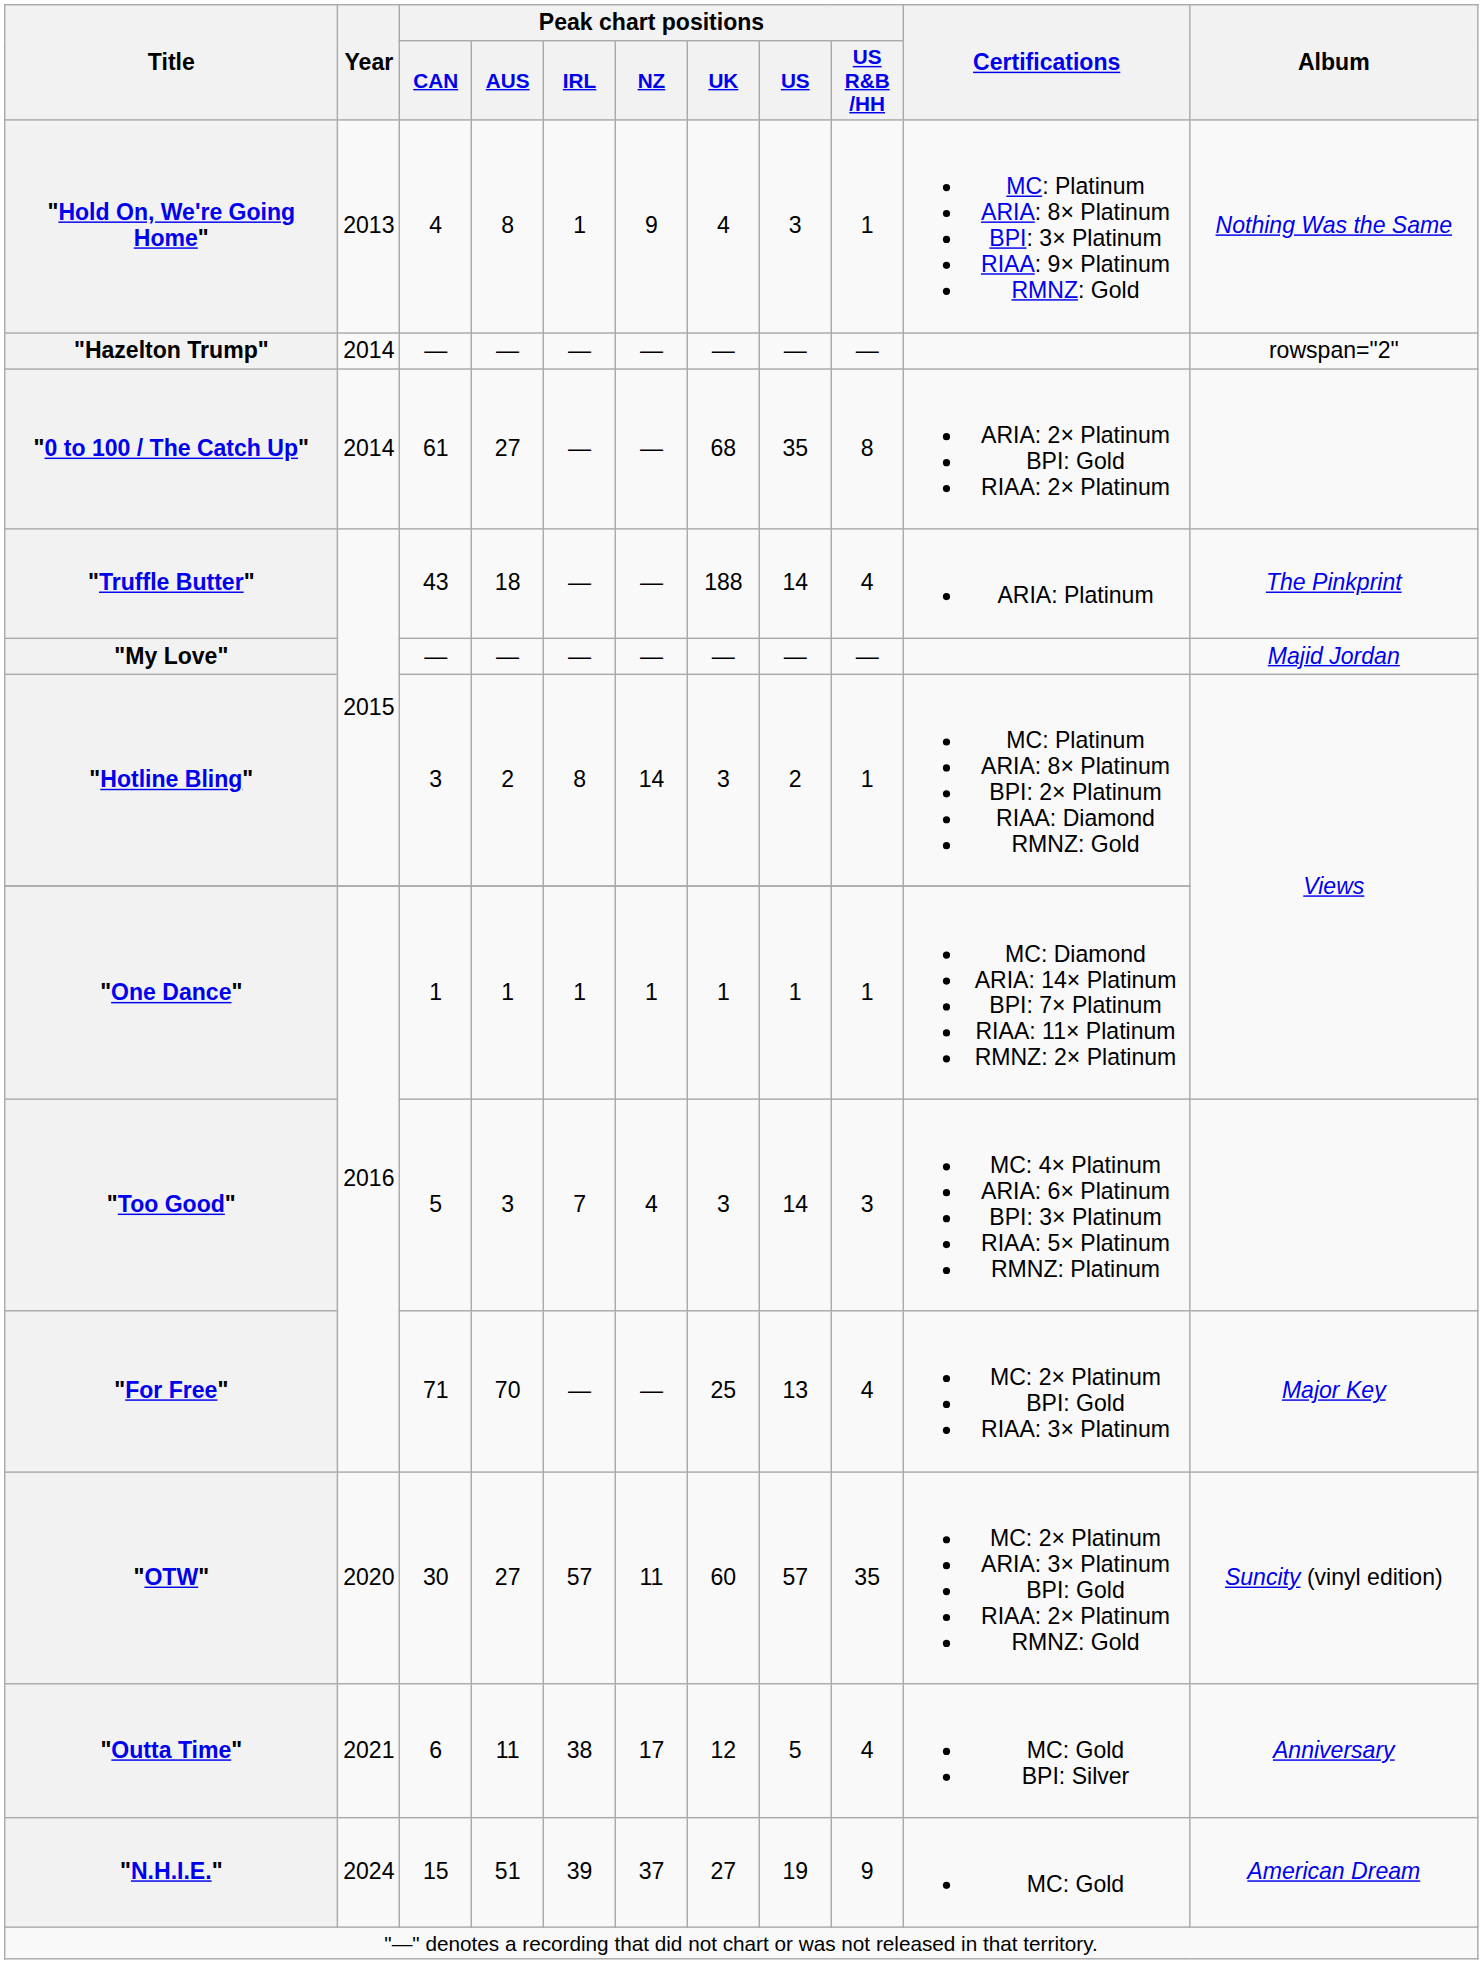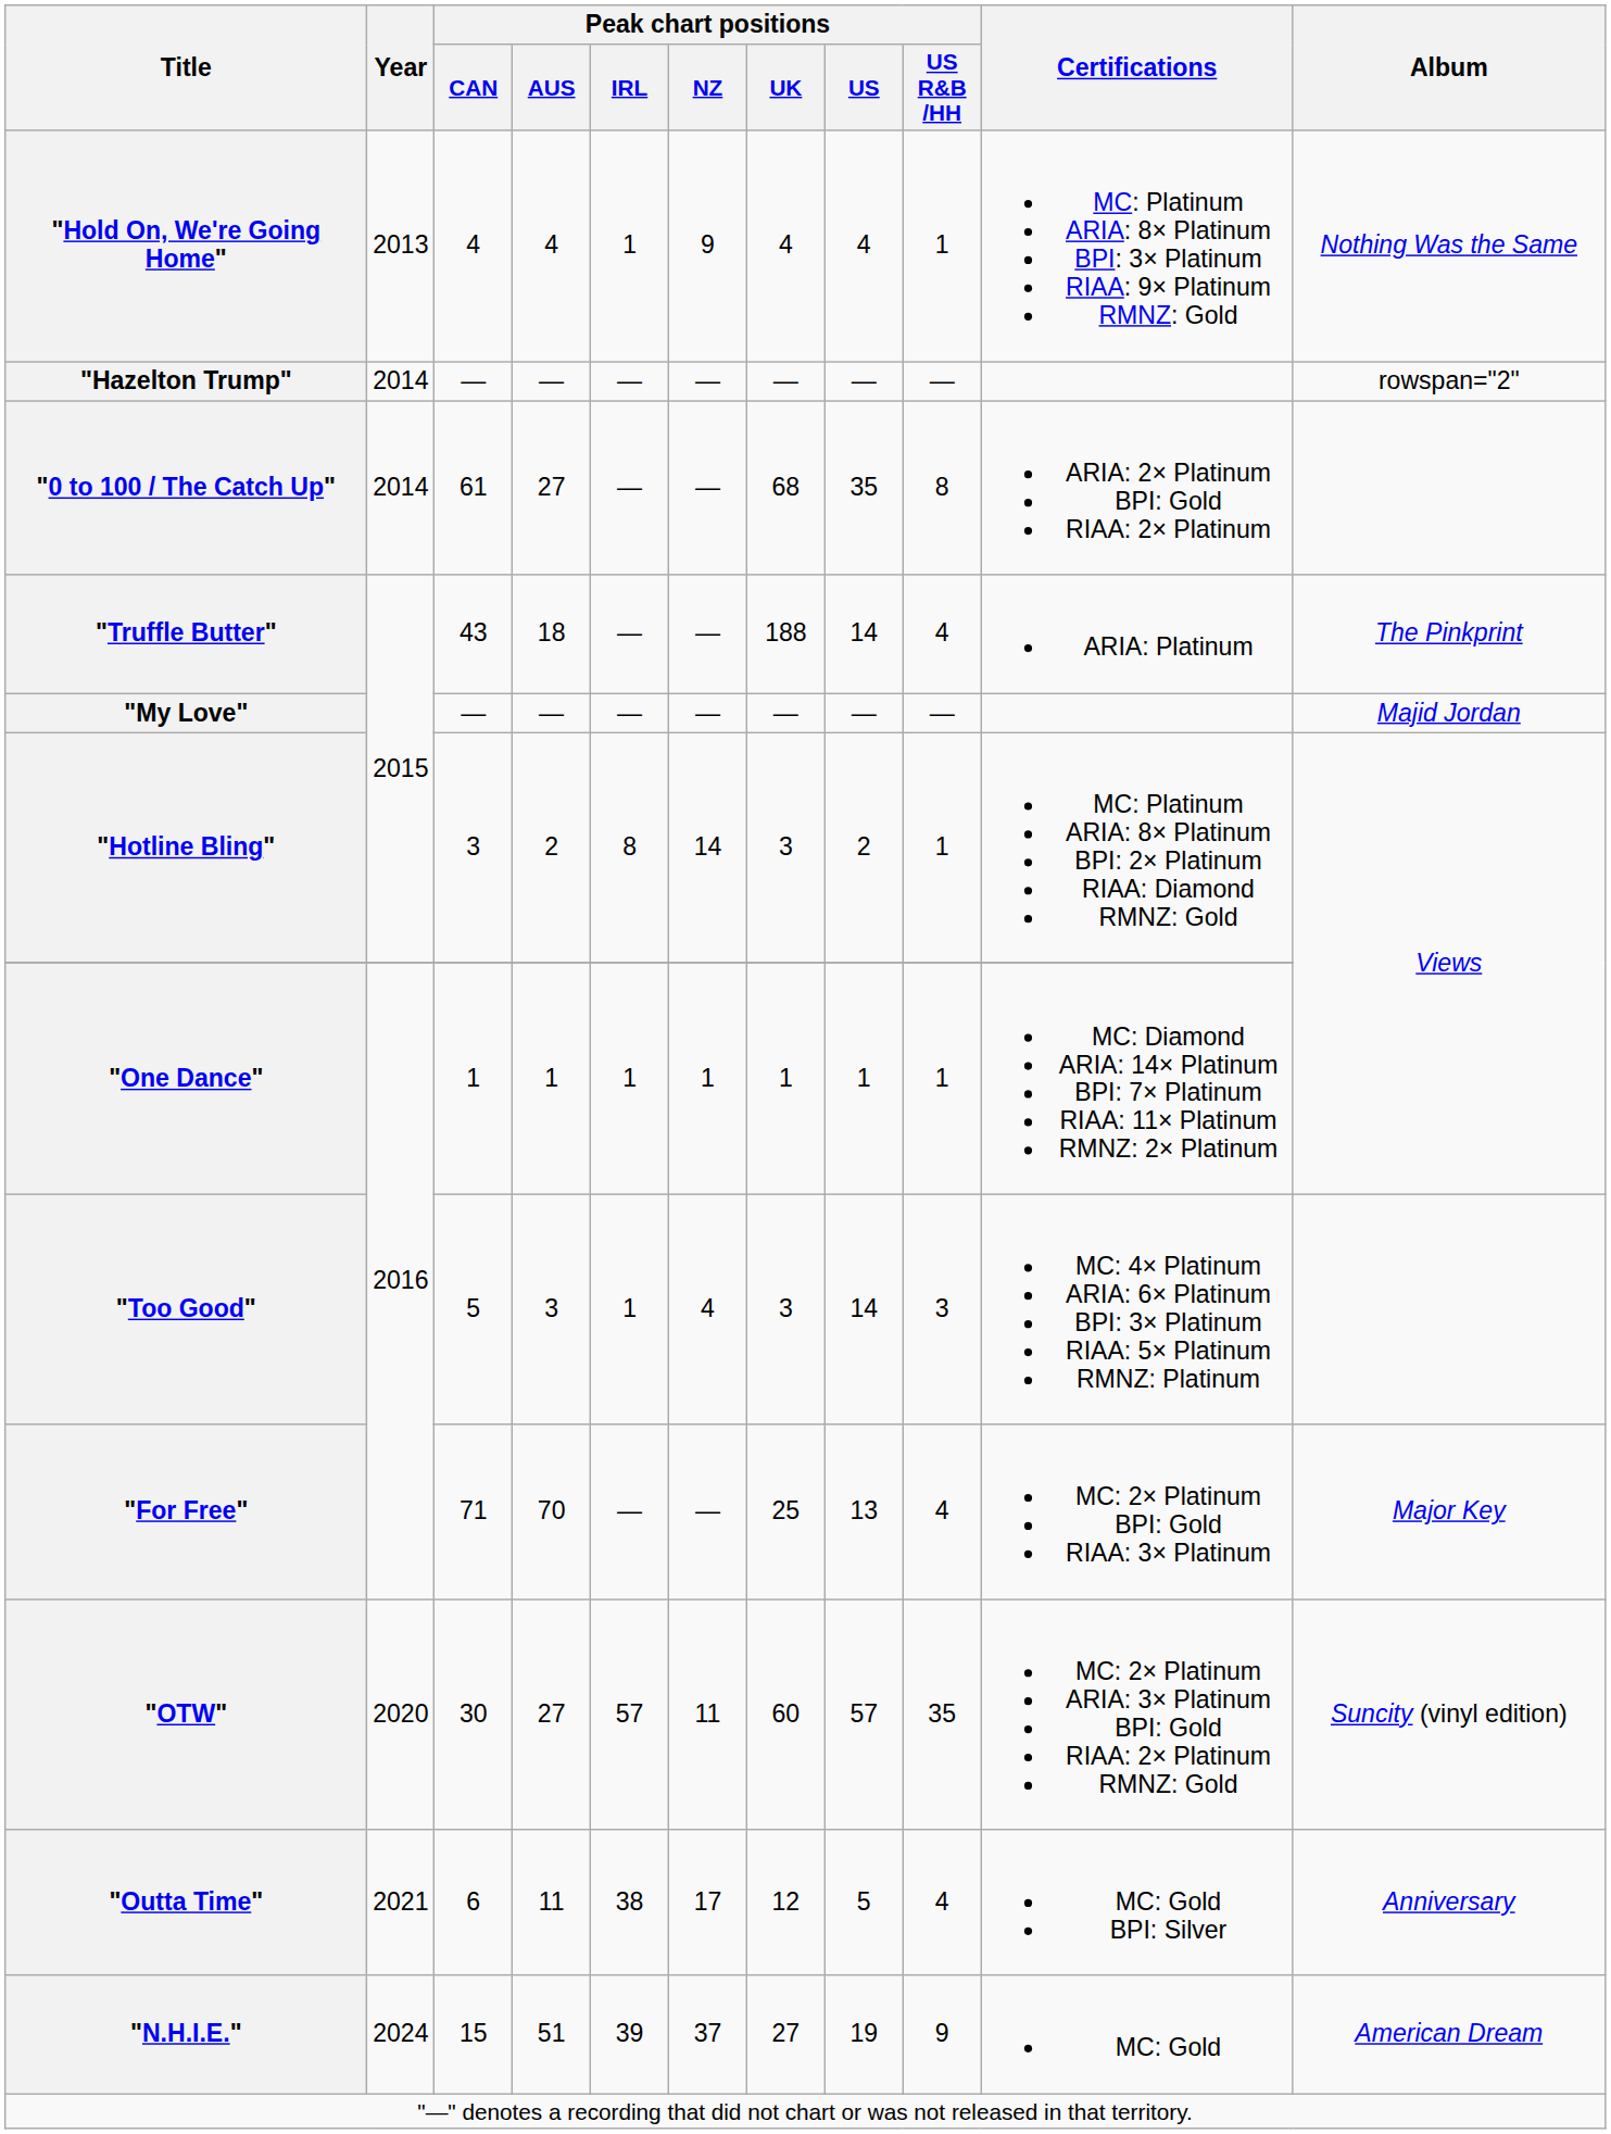"Hold On, We're Going Home" | Peak chart positions / AUS: 8 -> 4
"Hold On, We're Going Home" | Peak chart positions / US: 3 -> 4
"Too Good" | Peak chart positions / IRL: 7 -> 1
